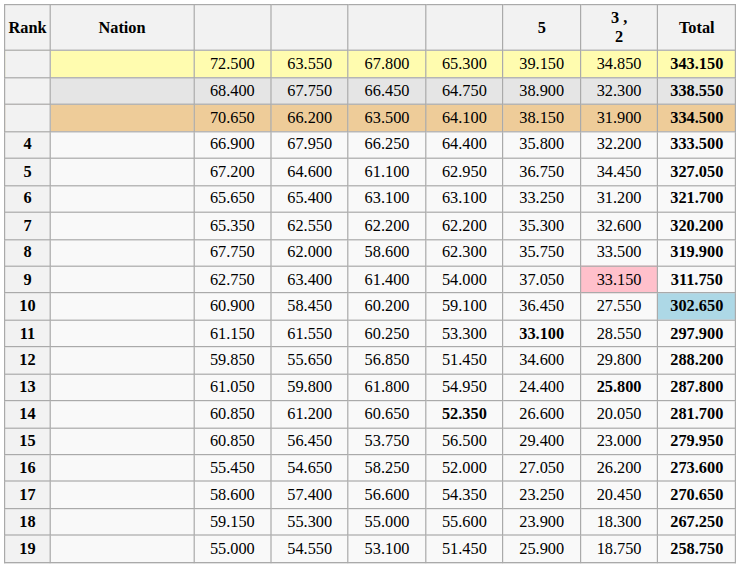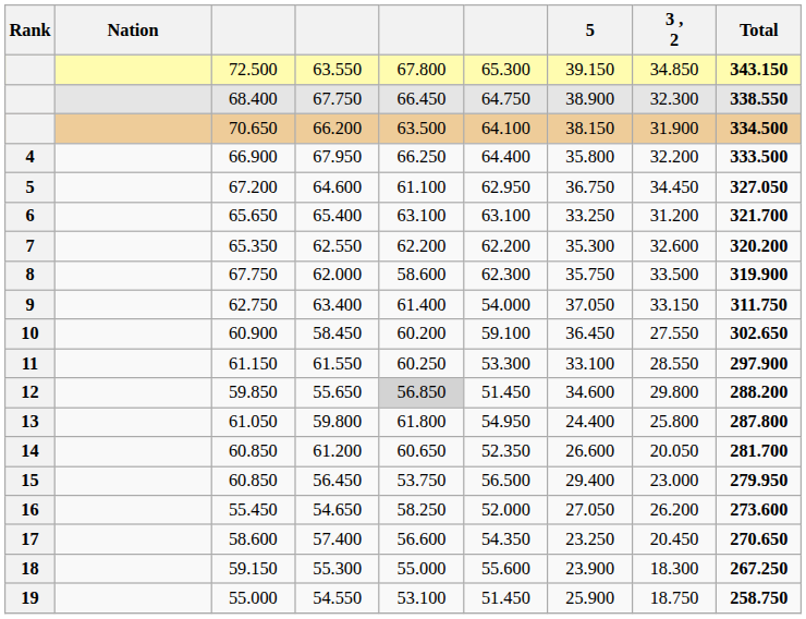63.400 | 3 , 2: pink background -> no background
58.450 | Total: lightblue background -> no background
61.550 | 5: bold -> normal
55.650 | column 5: no background -> lightgrey background
59.800 | 3 , 2: bold -> normal
61.200 | column 6: bold -> normal
